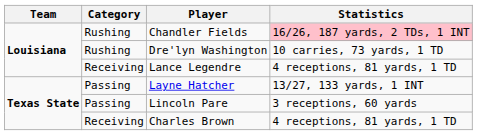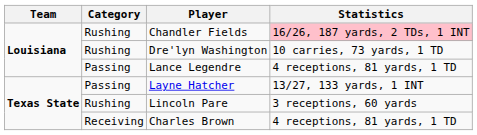Lance Legendre | Category: Receiving -> Passing
Lincoln Pare | Category: Passing -> Rushing
